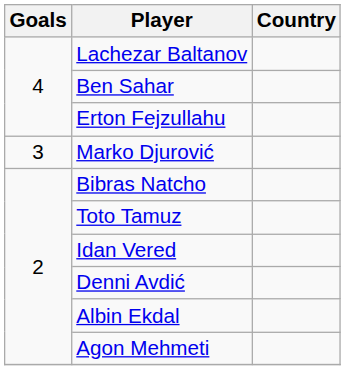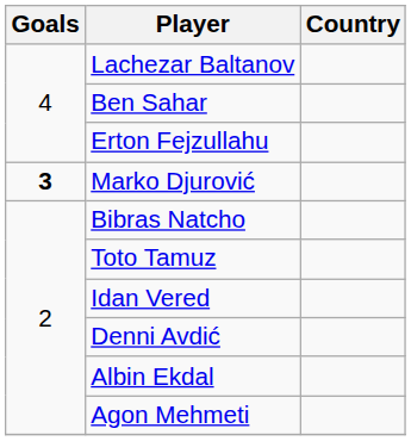Marko Djurović | Goals: normal -> bold
